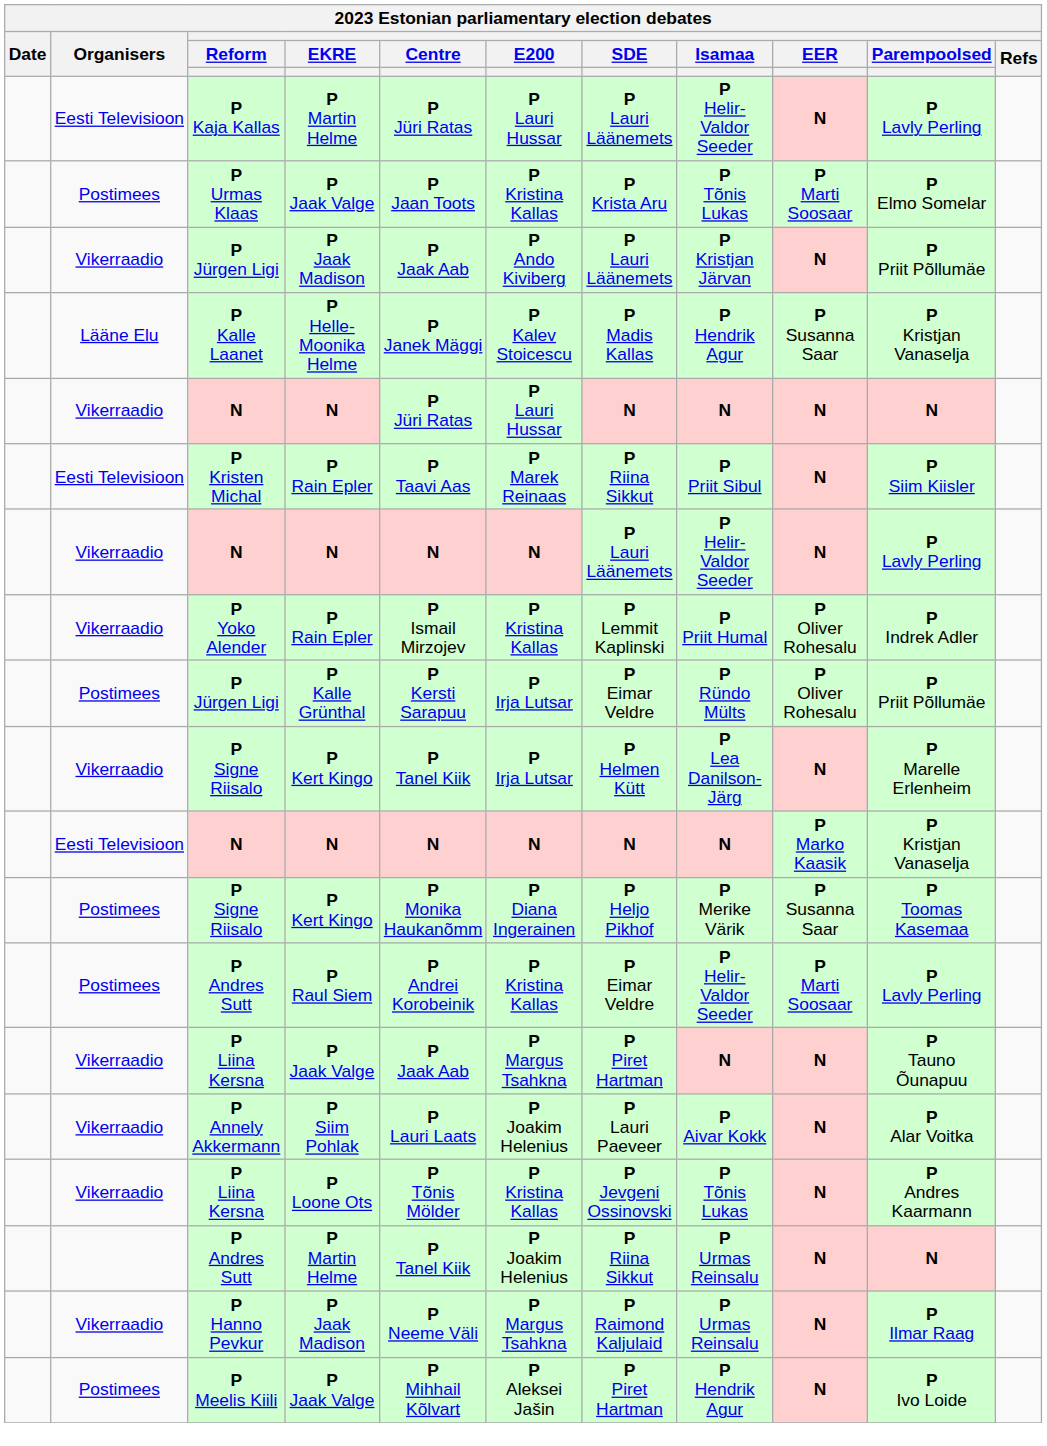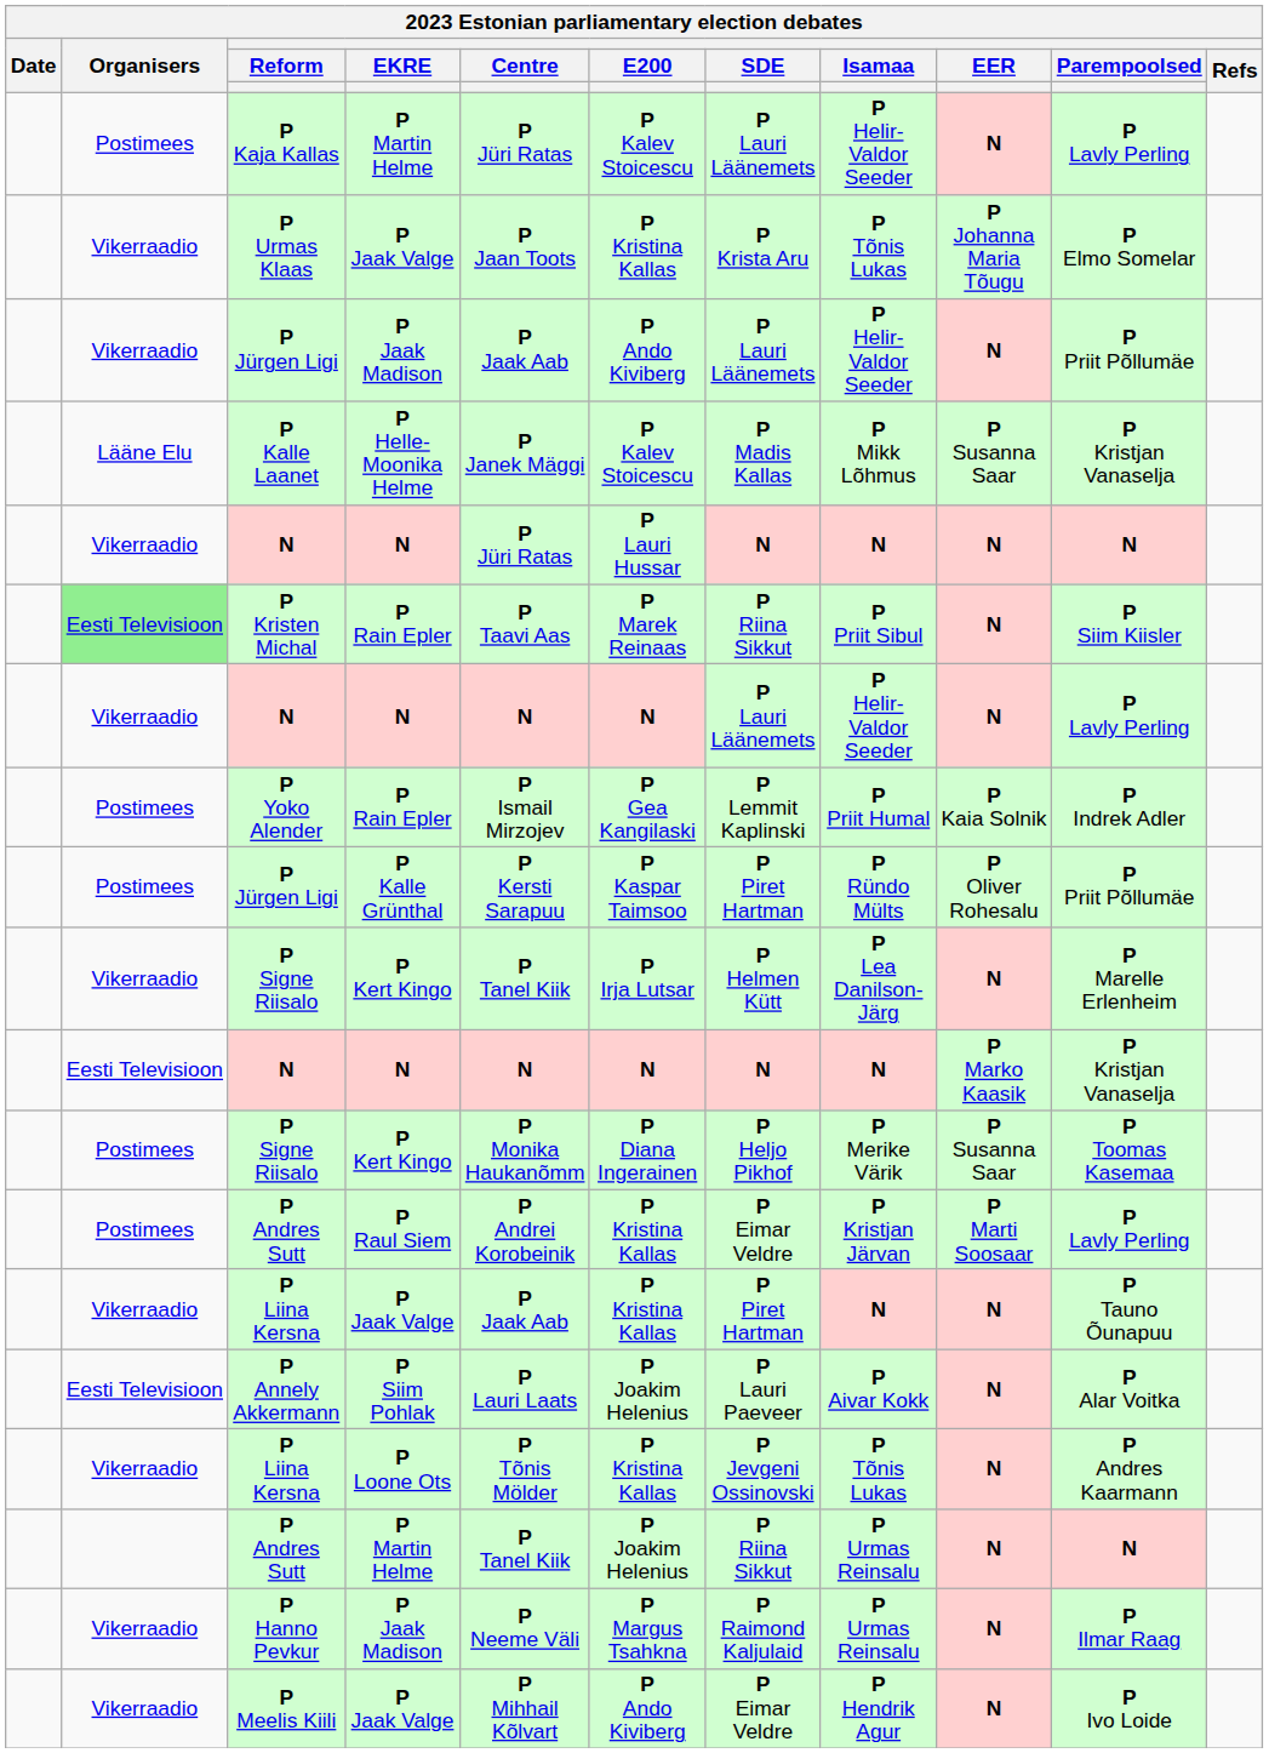P Kaja Kallas | Organisers: Eesti Televisioon -> Postimees
P Kaja Kallas | E200: P Lauri Hussar -> P Kalev Stoicescu
P Urmas Klaas | Organisers: Postimees -> Vikerraadio
P Urmas Klaas | EER: P Marti Soosaar -> P Johanna Maria Tõugu
P Jürgen Ligi / P Jaak Madison | Isamaa: P Kristjan Järvan -> P Helir-Valdor Seeder
P Kalle Laanet | Isamaa: P Hendrik Agur -> P Mikk Lõhmus
P Kristen Michal | Organisers: no background -> lightgreen background
P Yoko Alender | Organisers: Vikerraadio -> Postimees
P Yoko Alender | E200: P Kristina Kallas -> P Gea Kangilaski
P Yoko Alender | EER: P Oliver Rohesalu -> P Kaia Solnik
P Jürgen Ligi / P Kalle Grünthal | E200: P Irja Lutsar -> P Kaspar Taimsoo
P Jürgen Ligi / P Kalle Grünthal | SDE: P Eimar Veldre -> P Piret Hartman
P Andres Sutt / P Raul Siem | Isamaa: P Helir-Valdor Seeder -> P Kristjan Järvan
P Liina Kersna / P Jaak Valge | E200: P Margus Tsahkna -> P Kristina Kallas
P Annely Akkermann | Organisers: Vikerraadio -> Eesti Televisioon
P Meelis Kiili | Organisers: Postimees -> Vikerraadio
P Meelis Kiili | E200: P Aleksei Jašin -> P Ando Kiviberg
P Meelis Kiili | SDE: P Piret Hartman -> P Eimar Veldre
